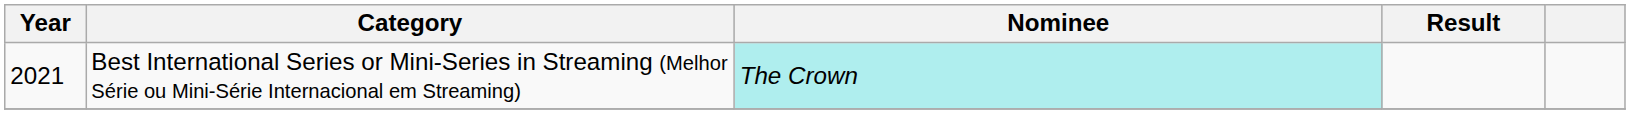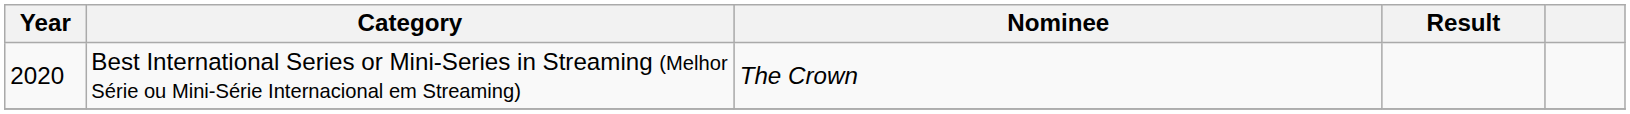row 2 | Year: 2021 -> 2020
row 2 | Nominee: paleturquoise background -> no background
